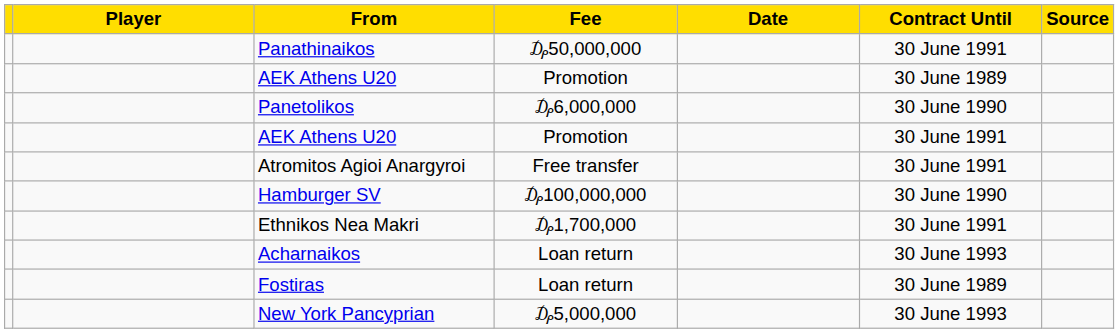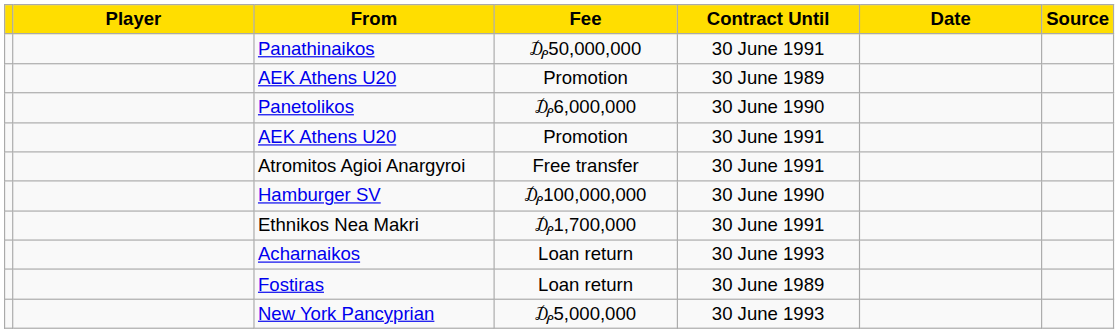columns swapped: Date <-> Contract Until
